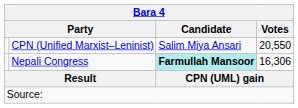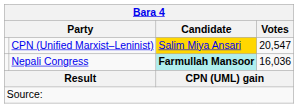CPN (Unified Marxist–Leninist) | Candidate: no background -> gold background
CPN (Unified Marxist–Leninist) | Votes: 20,550 -> 20,547
Nepali Congress | Votes: 16,306 -> 16,036
